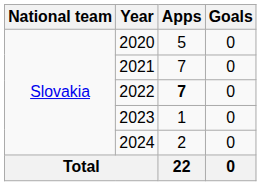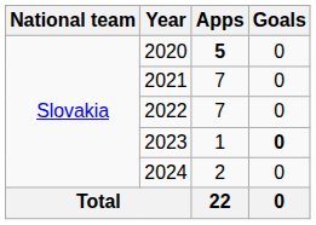2020 | Apps: normal -> bold
2022 | Apps: bold -> normal
2023 | Goals: normal -> bold
